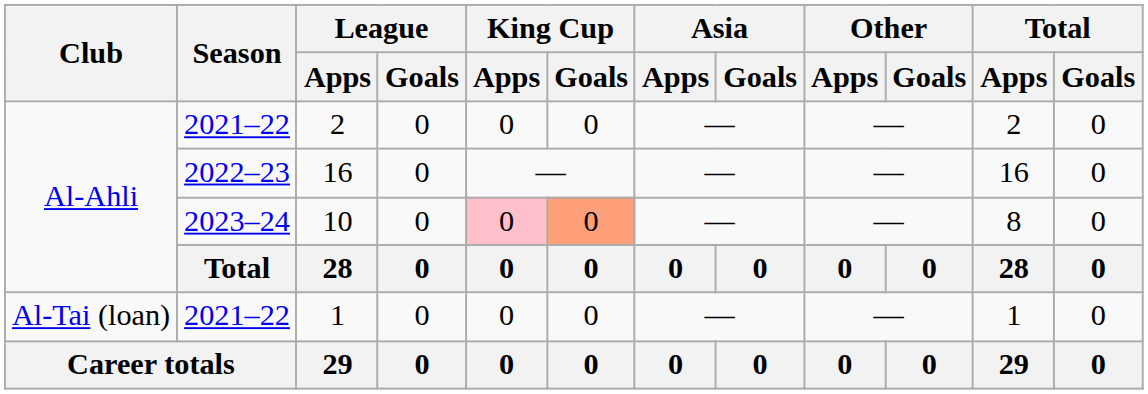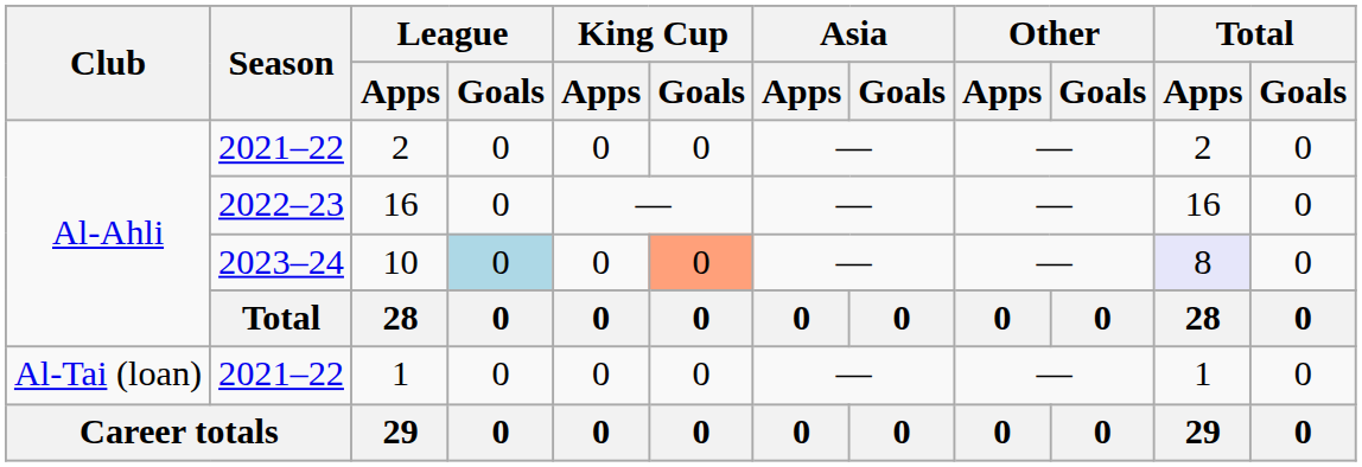10 | League / Goals: no background -> lightblue background
10 | King Cup / Apps: pink background -> no background
10 | Total / Apps: no background -> lavender background
